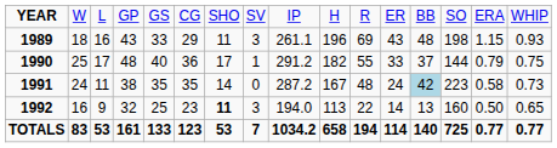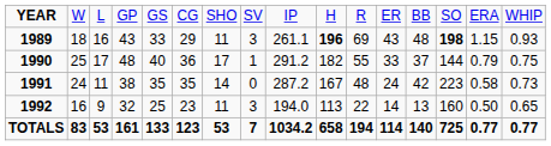1989 | column 10: normal -> bold
1989 | column 14: normal -> bold
1991 | column 13: lightblue background -> no background
1992 | column 7: bold -> normal
